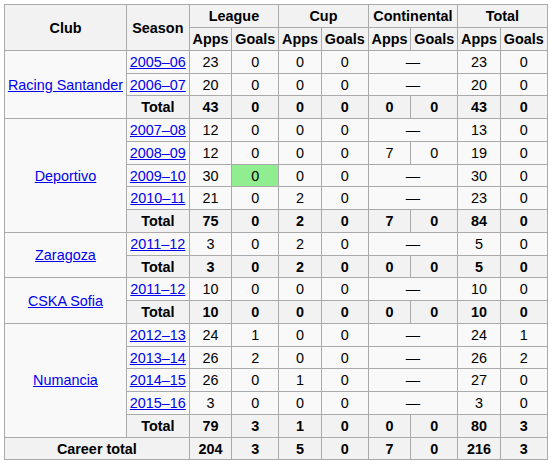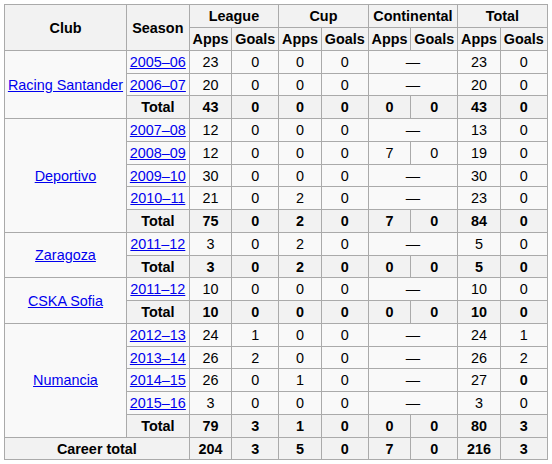2009–10 | League / Goals: lightgreen background -> no background
2014–15 | Total / Goals: normal -> bold
